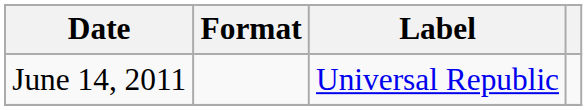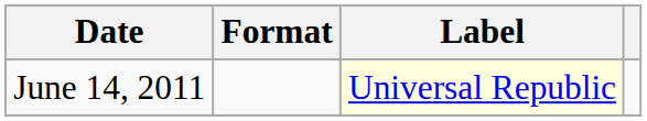June 14, 2011 | Label: no background -> lightyellow background
